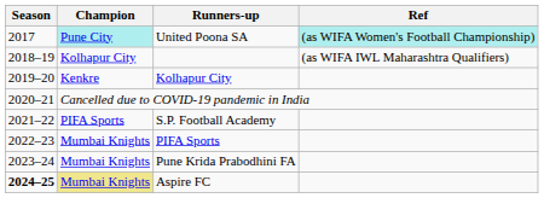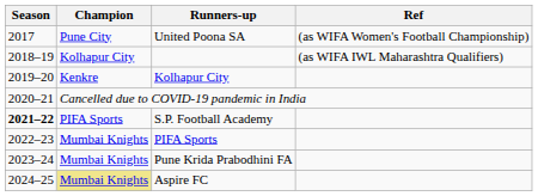United Poona SA | Champion: paleturquoise background -> no background
United Poona SA | Ref: paleturquoise background -> no background
S.P. Football Academy | Season: normal -> bold
Aspire FC | Season: bold -> normal
